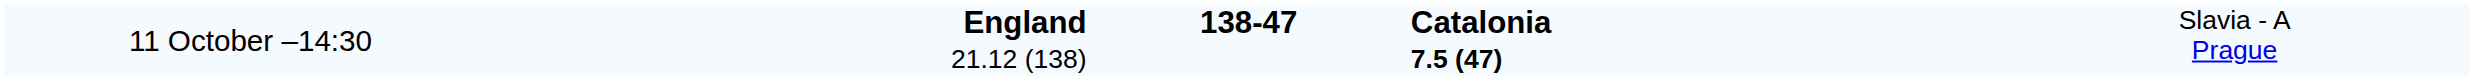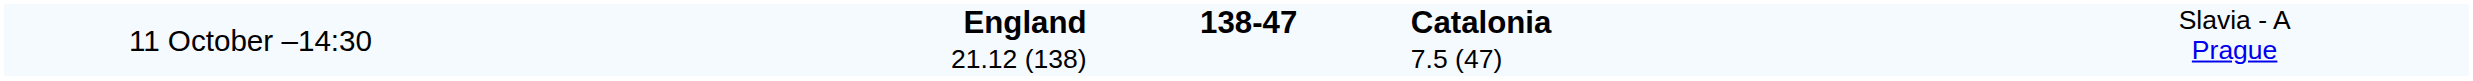21.12 (138) | column 4: bold -> normal
